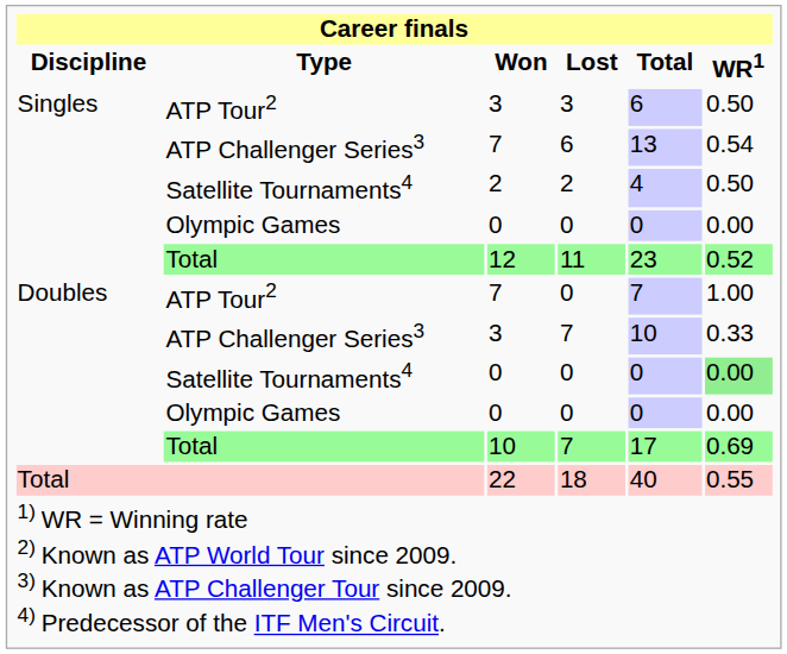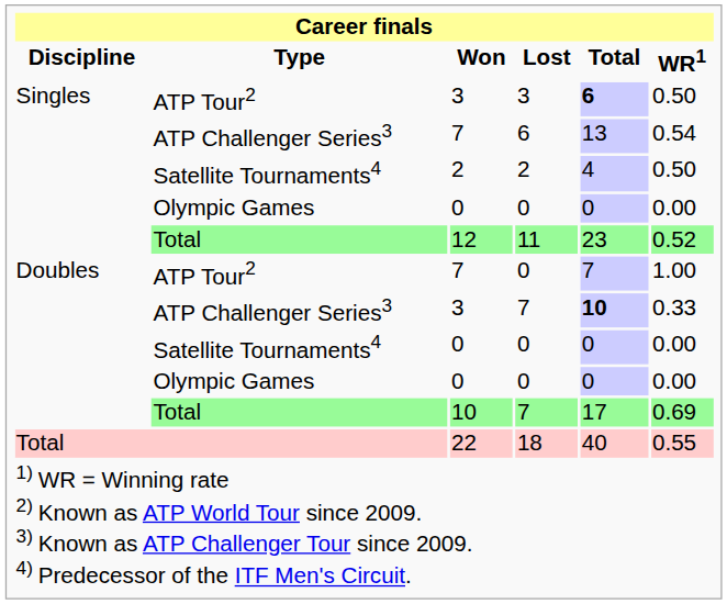ATP Tour2 / 3 | Total: normal -> bold
ATP Challenger Series3 / 3 | Total: normal -> bold
Satellite Tournaments4 / 0 | WR1: lightgreen background -> no background
